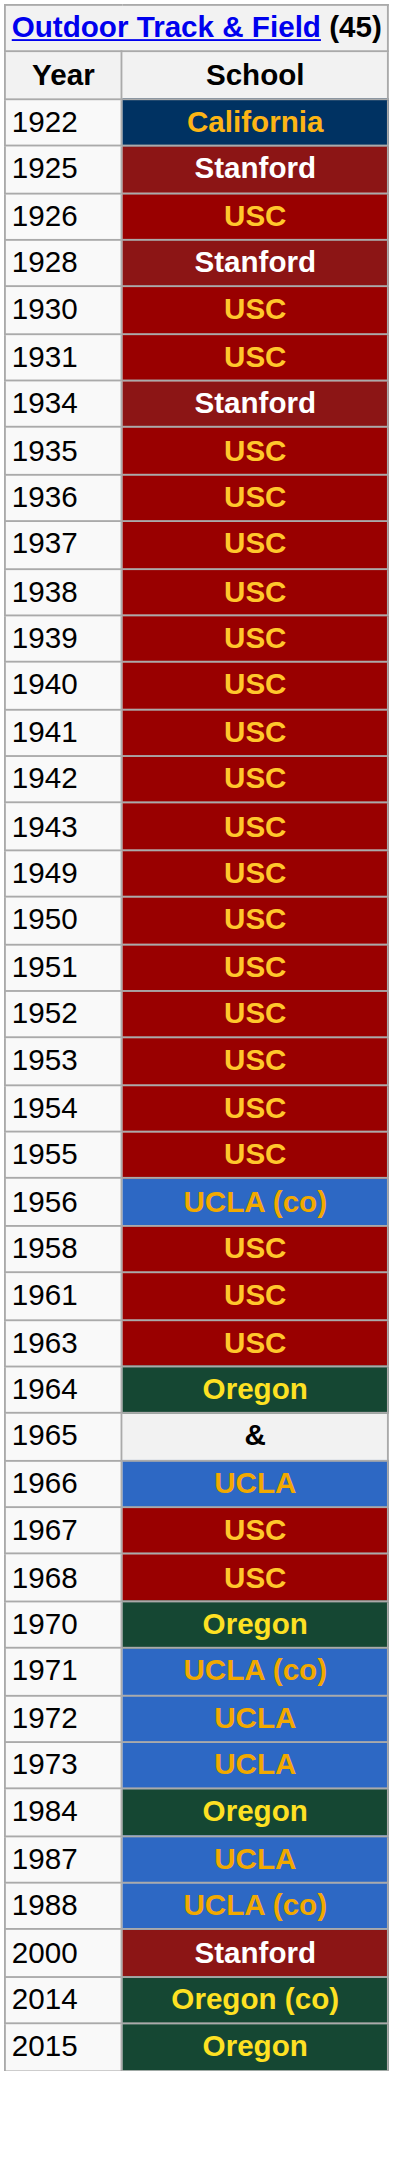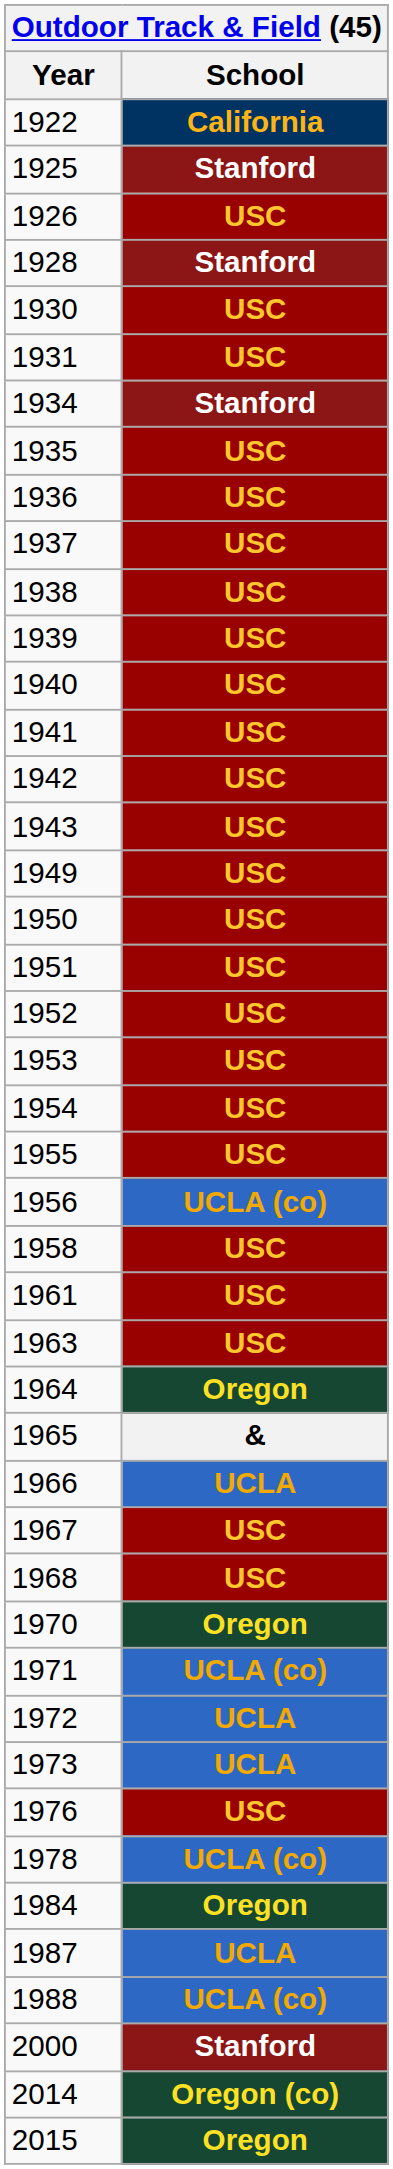+ row: 1976 | USC
+ row: 1978 | UCLA (co)
